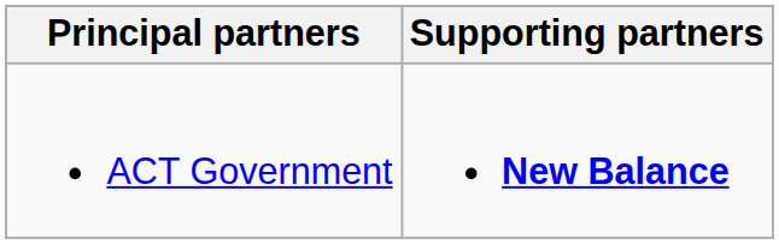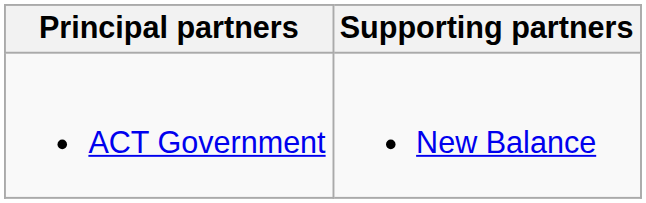ACT Government | Supporting partners: bold -> normal
